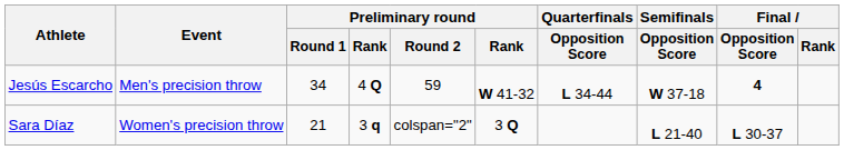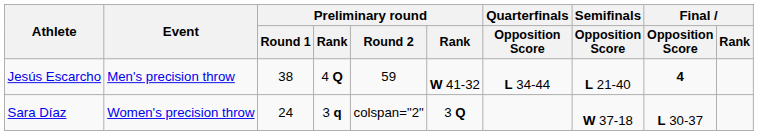Jesús Escarcho | Preliminary round / Round 1: 34 -> 38
Jesús Escarcho | Semifinals / Opposition Score: W 37-18 -> L 21-40
Sara Díaz | Preliminary round / Round 1: 21 -> 24
Sara Díaz | Semifinals / Opposition Score: L 21-40 -> W 37-18
